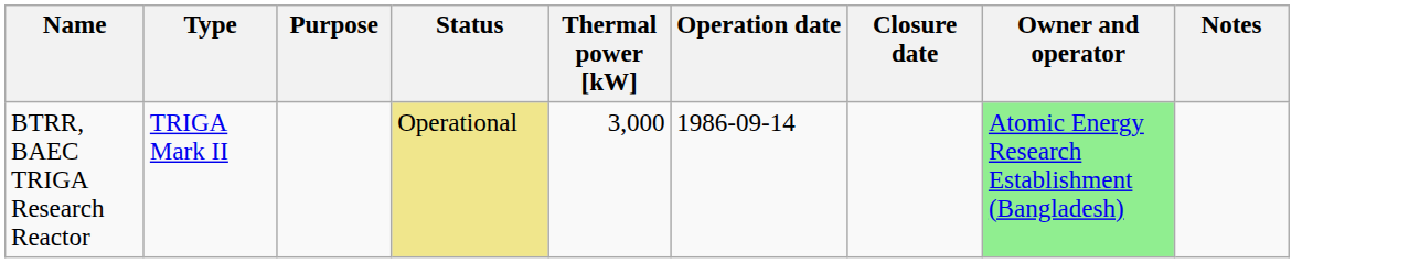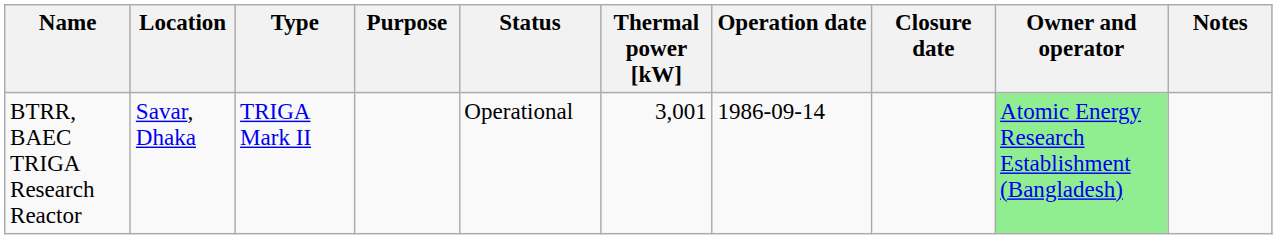+ column: Location | Savar, Dhaka
BTRR, BAEC TRIGA Research Reactor | Status: khaki background -> no background
BTRR, BAEC TRIGA Research Reactor | Thermal power [kW]: 3,000 -> 3,001
